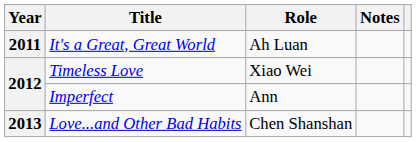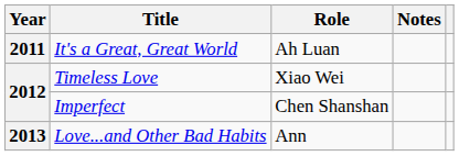Imperfect | Role: Ann -> Chen Shanshan
Love...and Other Bad Habits | Role: Chen Shanshan -> Ann
